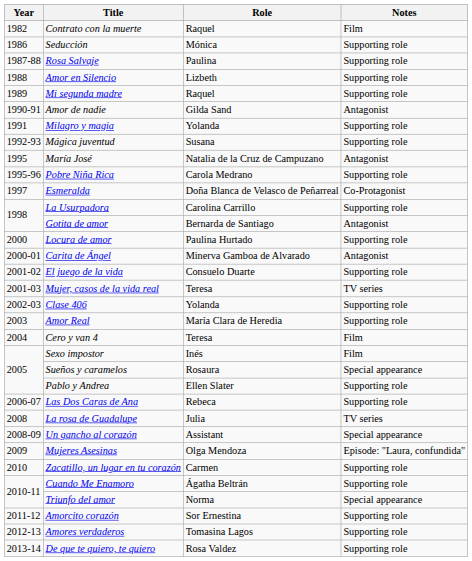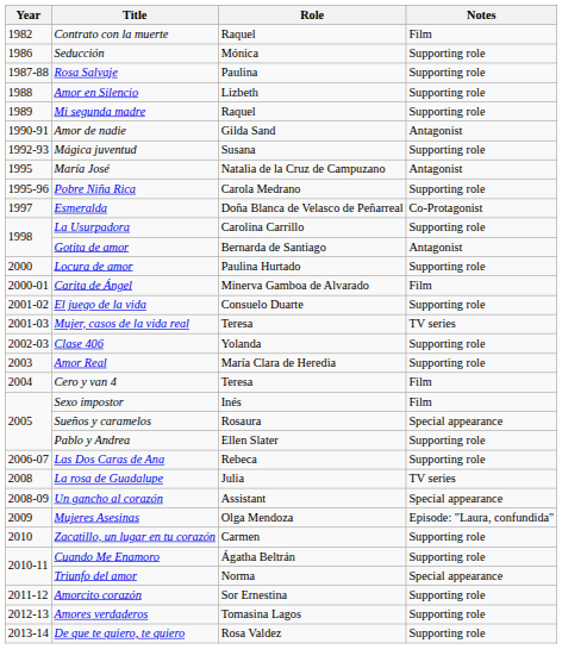- row: 1991 | Milagro y magia | Yolanda | Supporting role
Carita de Ángel | Notes: Antagonist -> Film
